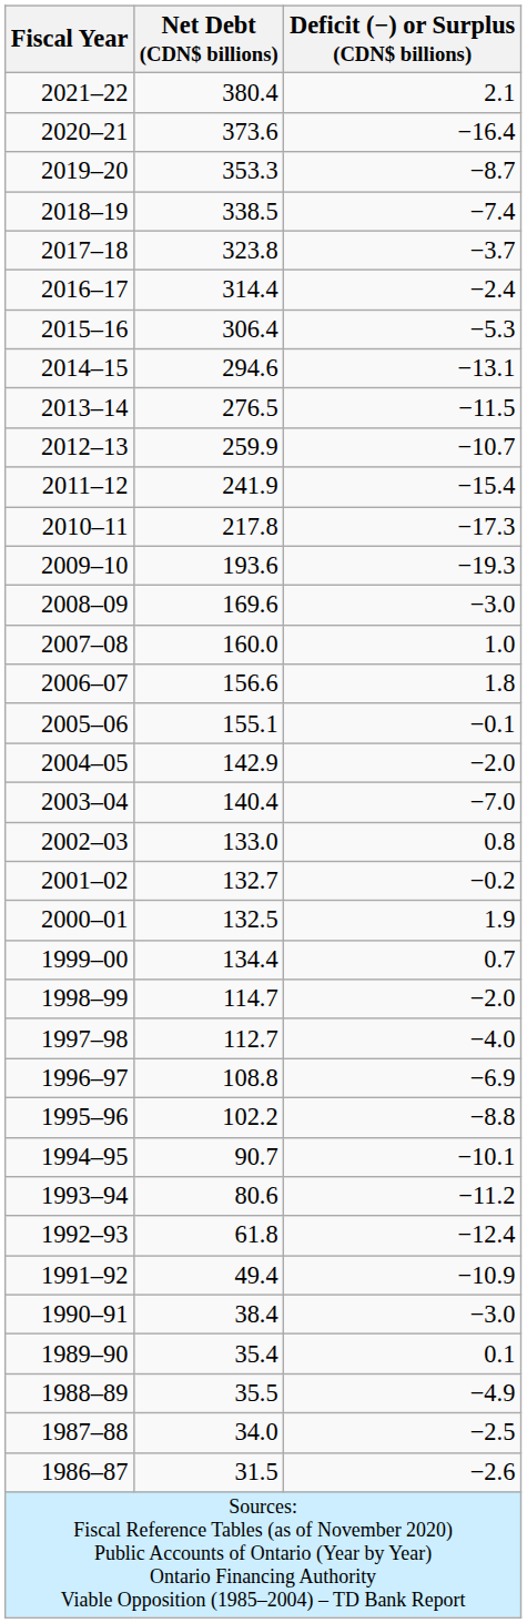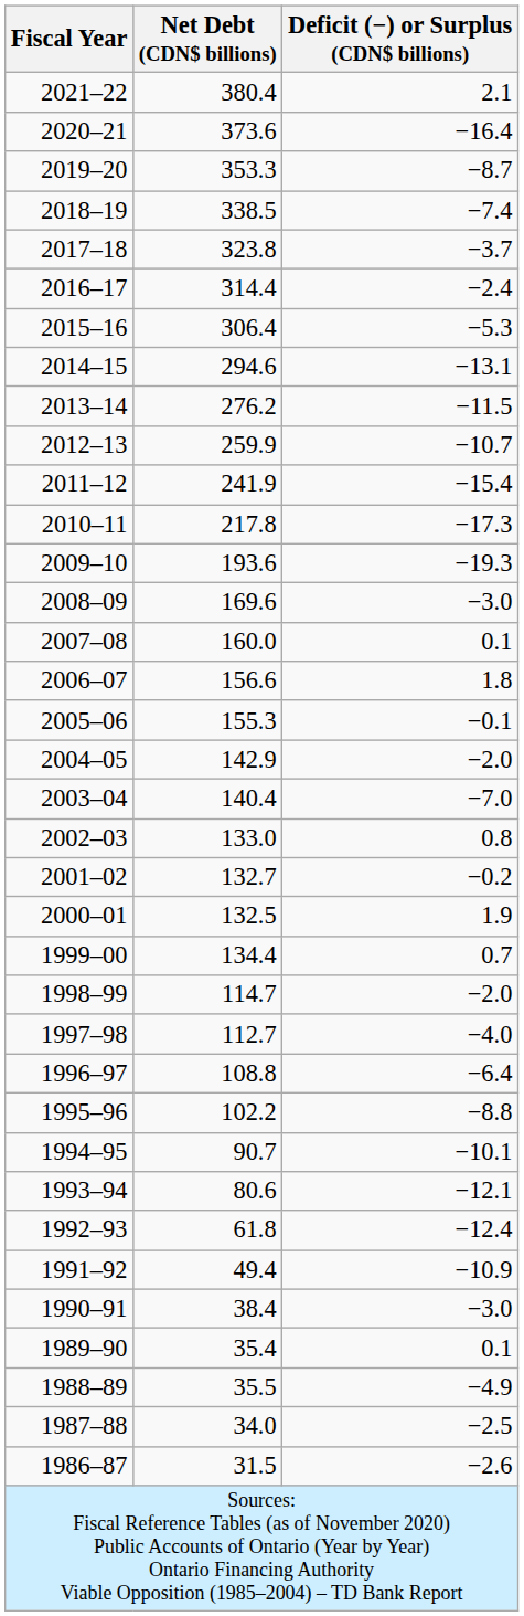2013–14 | Net Debt (CDN$ billions): 276.5 -> 276.2
2007–08 | Deficit (−) or Surplus (CDN$ billions): 1.0 -> 0.1
2005–06 | Net Debt (CDN$ billions): 155.1 -> 155.3
1996–97 | Deficit (−) or Surplus (CDN$ billions): −6.9 -> −6.4
1993–94 | Deficit (−) or Surplus (CDN$ billions): −11.2 -> −12.1
